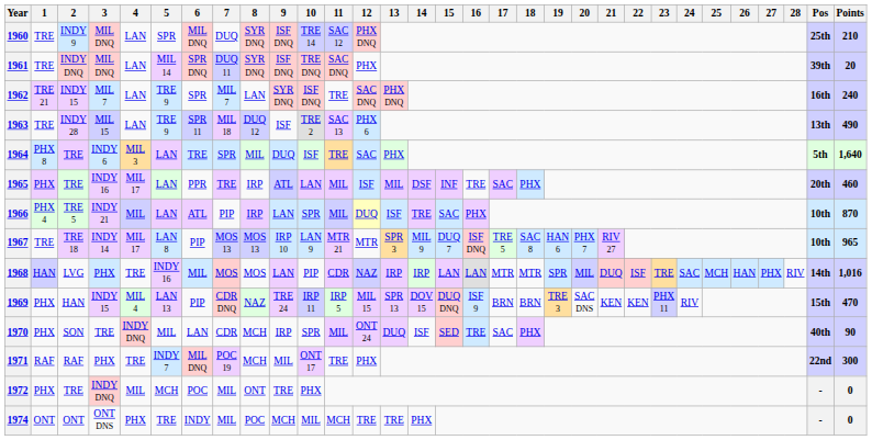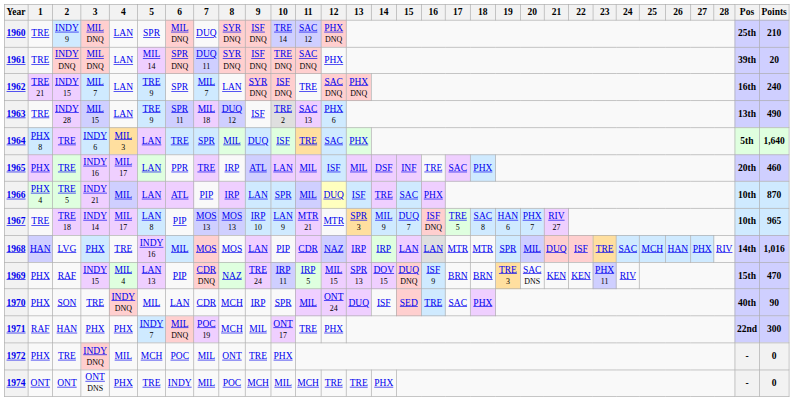1969 | 2: HAN -> RAF
1971 | 2: RAF -> HAN
1971 | 4: TRE -> PHX
